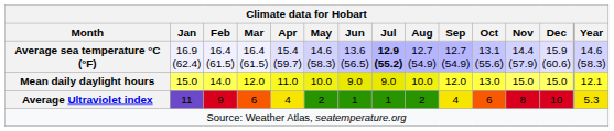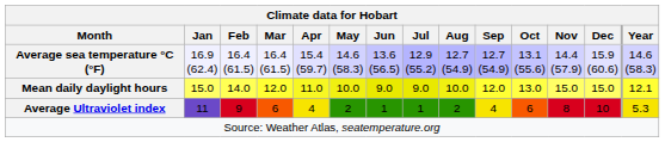row 3 | Jul: bold -> normal
